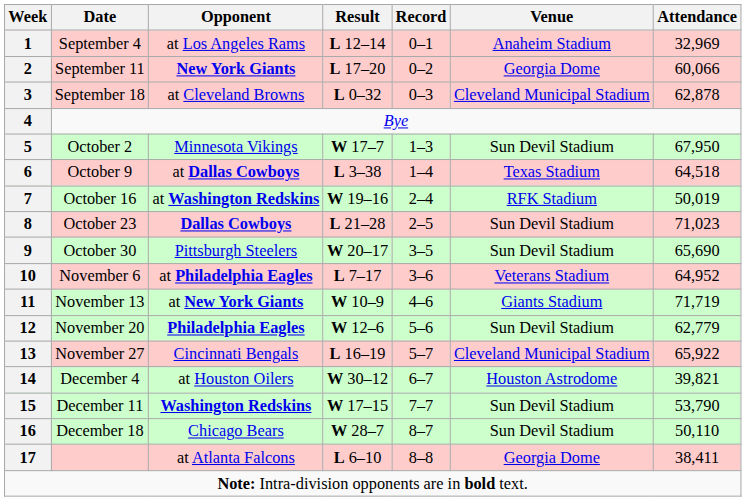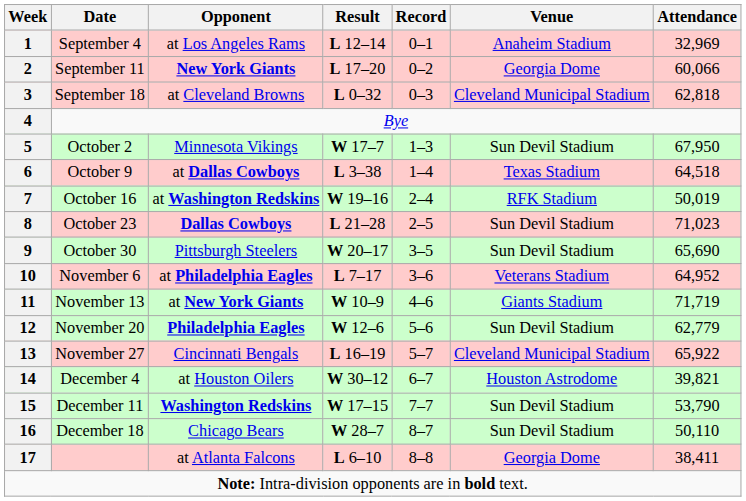3 | Attendance: 62,878 -> 62,818
